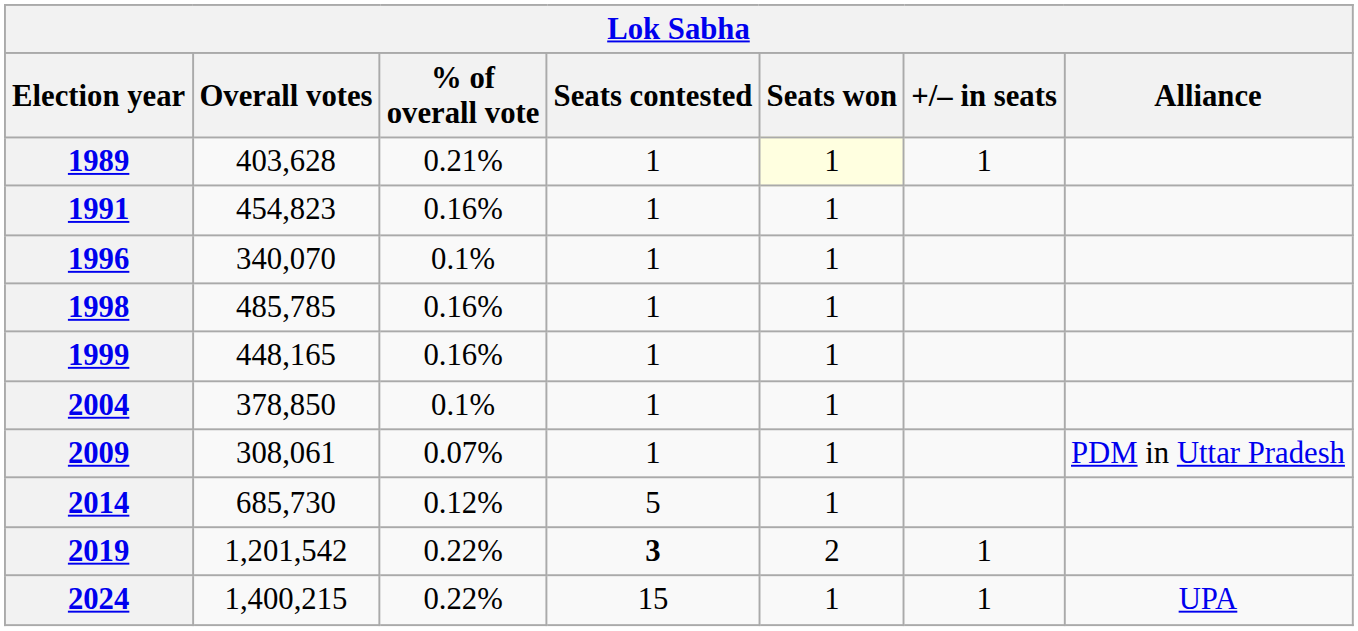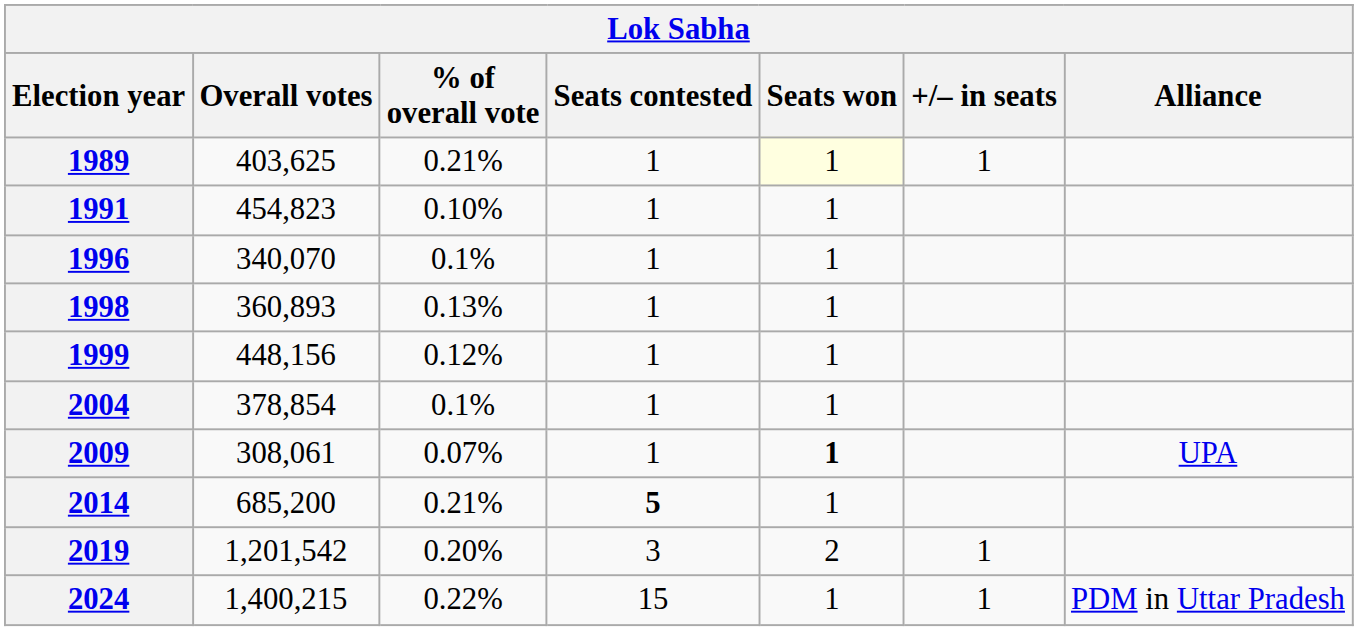1989 | Overall votes: 403,628 -> 403,625
1991 | % of overall vote: 0.16% -> 0.10%
1998 | Overall votes: 485,785 -> 360,893
1998 | % of overall vote: 0.16% -> 0.13%
1999 | Overall votes: 448,165 -> 448,156
1999 | % of overall vote: 0.16% -> 0.12%
2004 | Overall votes: 378,850 -> 378,854
2009 | Seats won: normal -> bold
2009 | Alliance: PDM in Uttar Pradesh -> UPA
2014 | Overall votes: 685,730 -> 685,200
2014 | % of overall vote: 0.12% -> 0.21%
2014 | Seats contested: normal -> bold
2019 | % of overall vote: 0.22% -> 0.20%
2019 | Seats contested: bold -> normal
2024 | Alliance: UPA -> PDM in Uttar Pradesh
